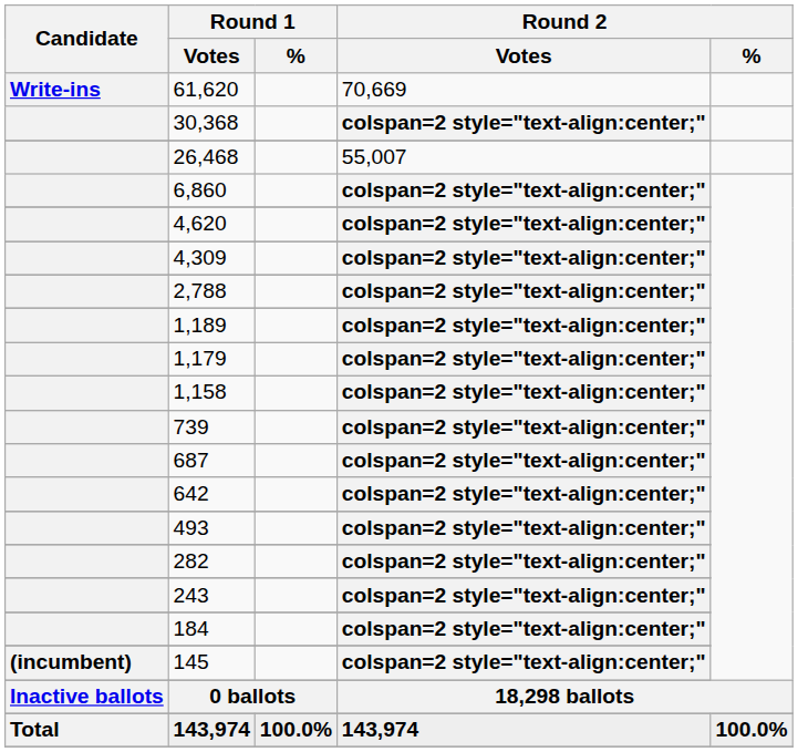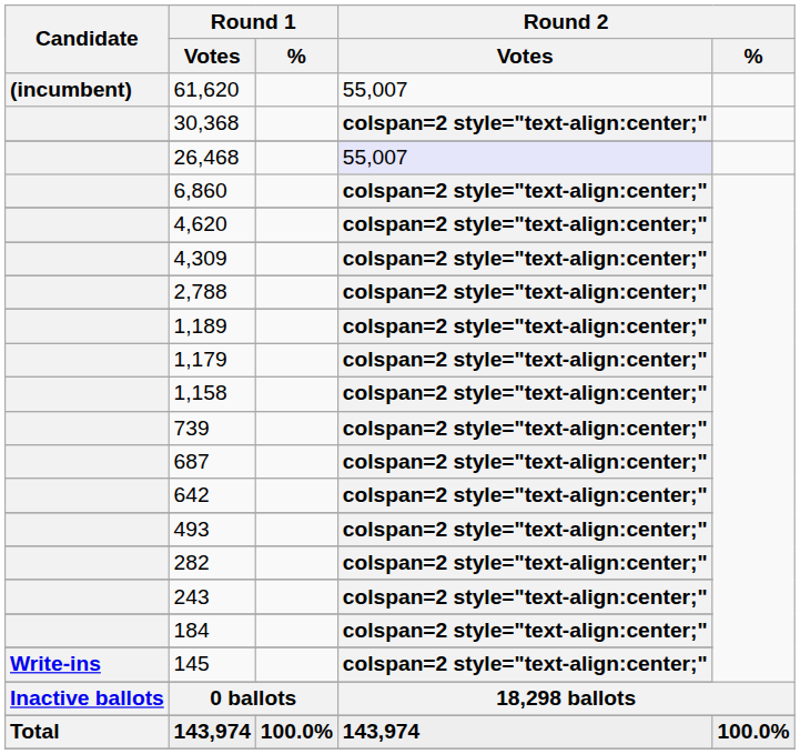61,620 | Candidate: Write-ins -> (incumbent)
61,620 | Round 2 / Votes: 70,669 -> 55,007
26,468 | Round 2 / Votes: no background -> lavender background
145 | Candidate: (incumbent) -> Write-ins
